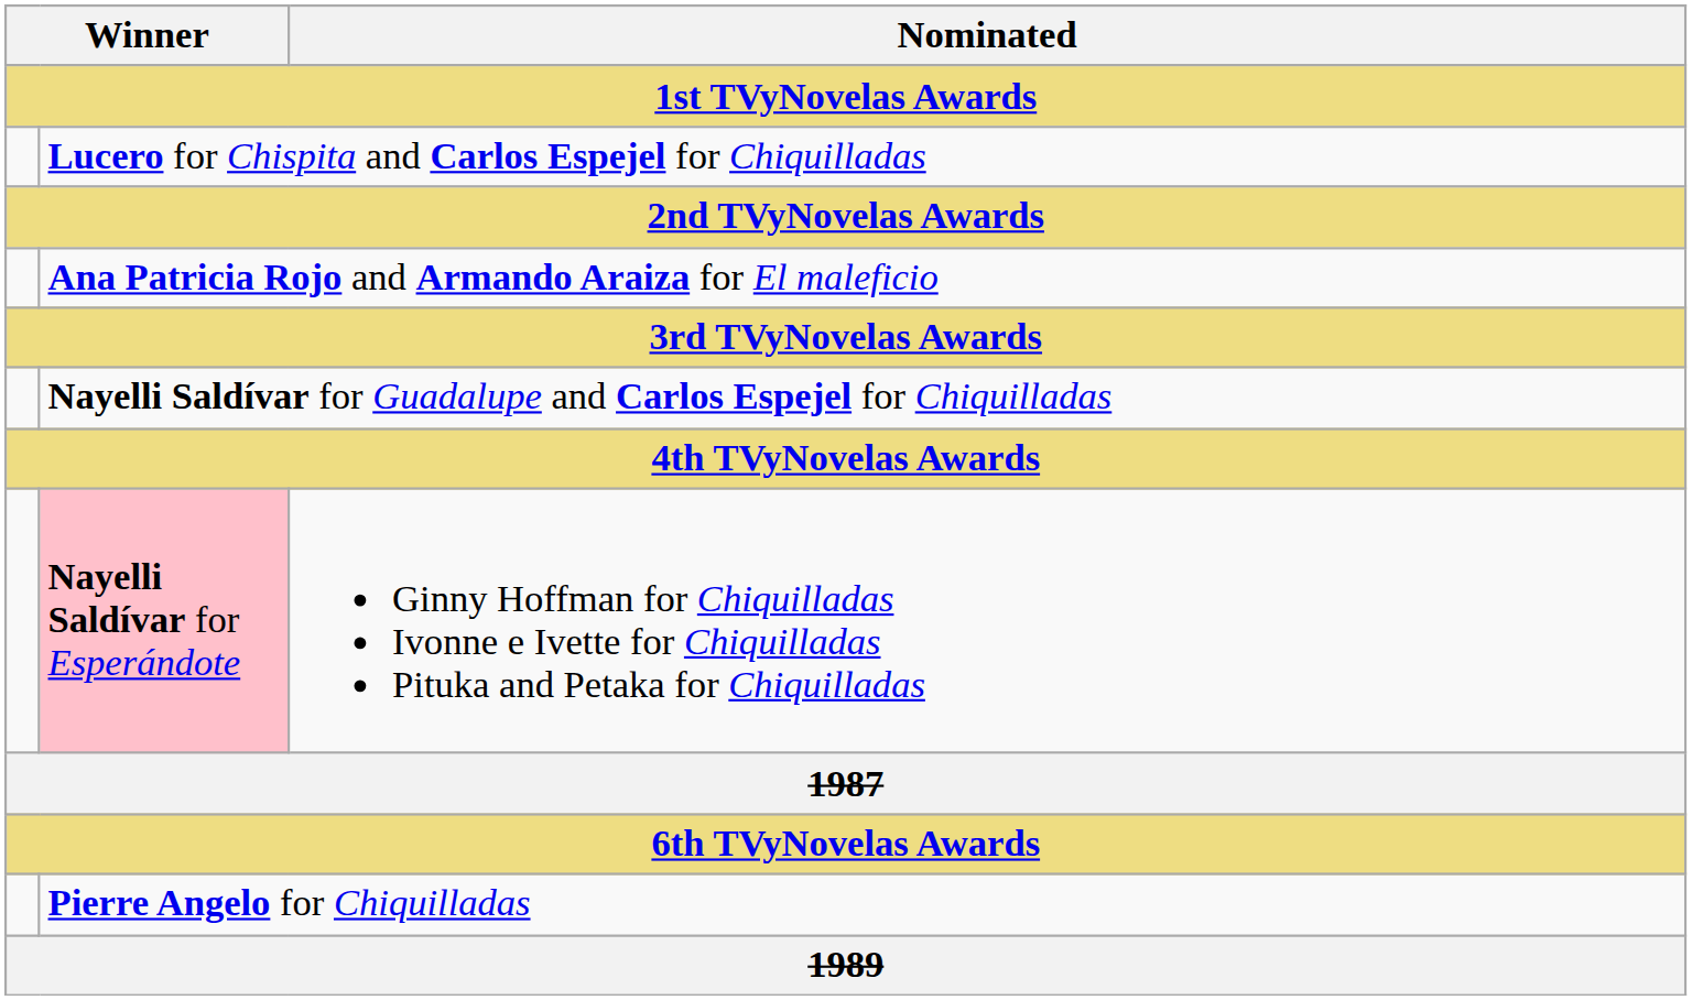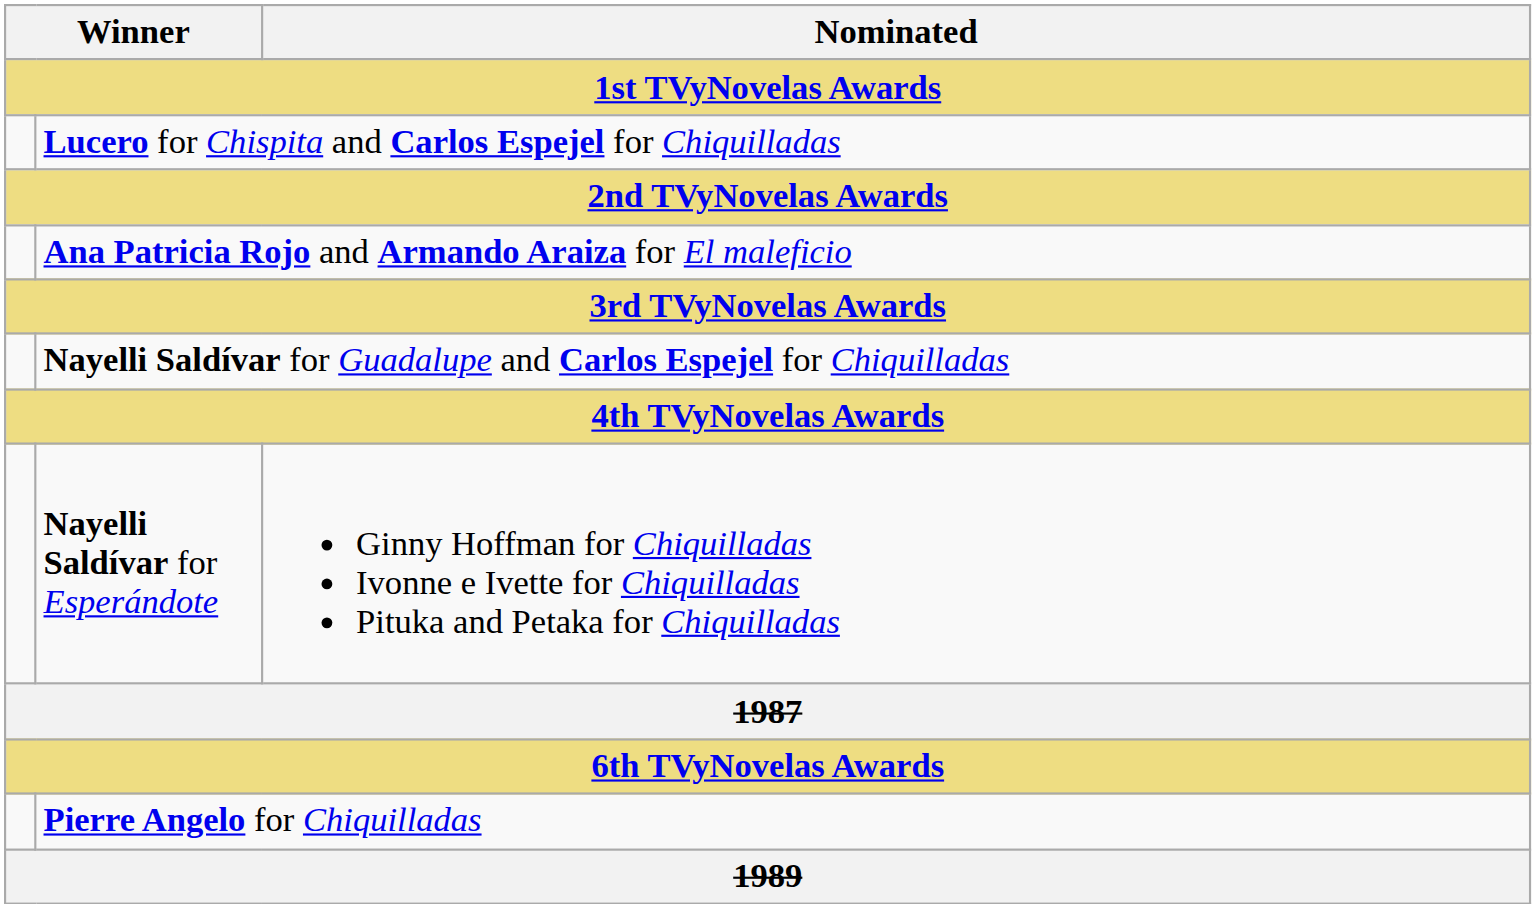Nayelli Saldívar for Esperándote | column 2: pink background -> no background
